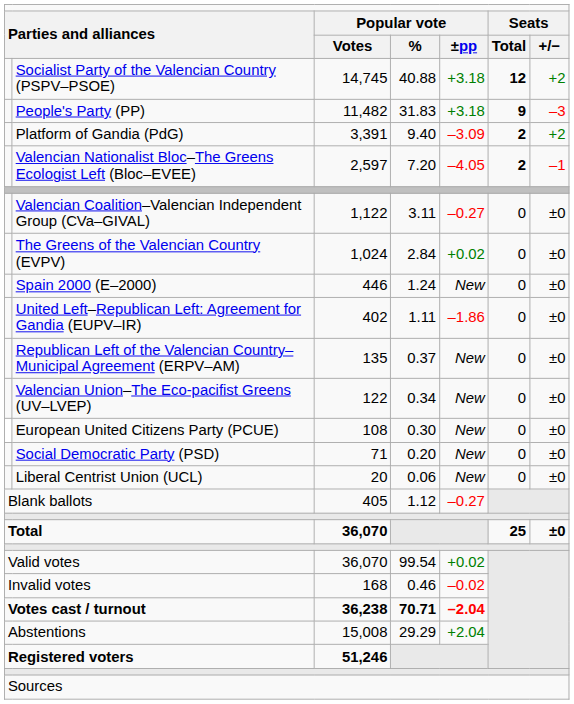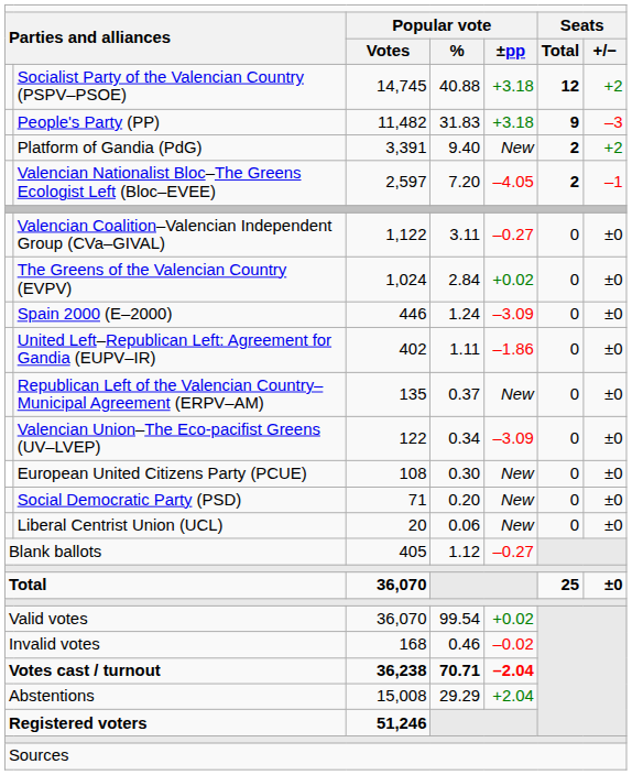Platform of Gandia (PdG) | column 5: –3.09 -> New
Spain 2000 (E–2000) | column 5: New -> –3.09
Valencian Union–The Eco-pacifist Greens (UV–LVEP) | column 5: New -> –3.09
